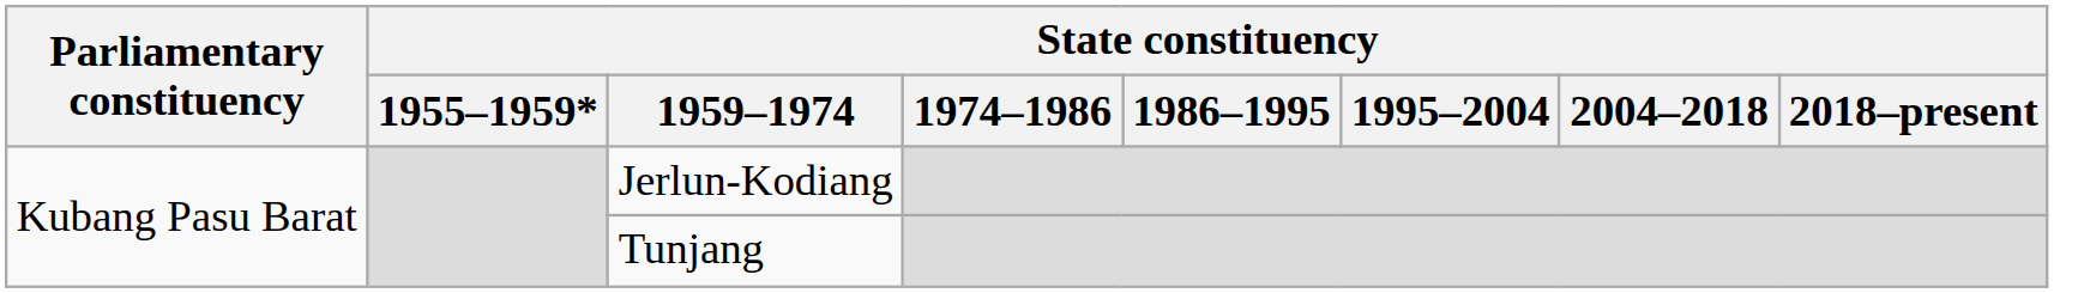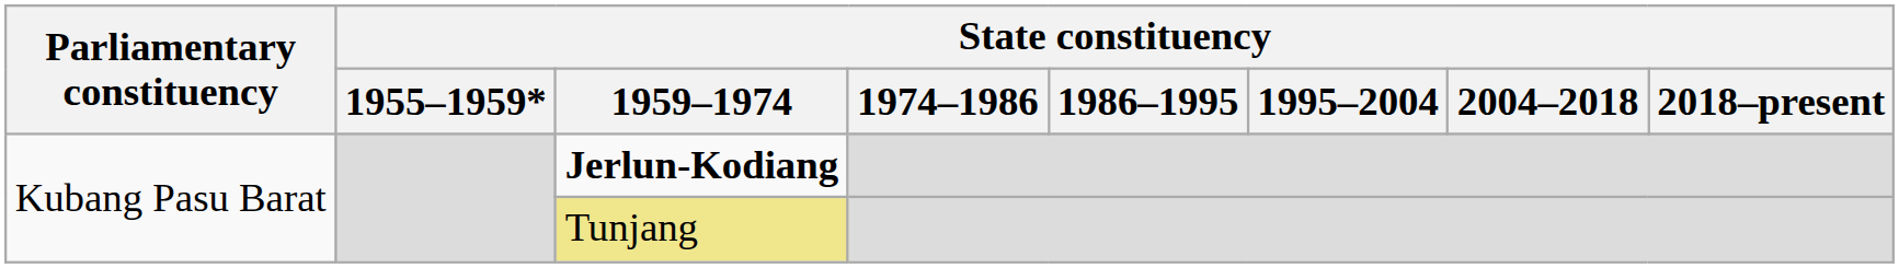Jerlun-Kodiang | State constituency / 1959–1974: normal -> bold
Tunjang | State constituency / 1959–1974: no background -> khaki background
